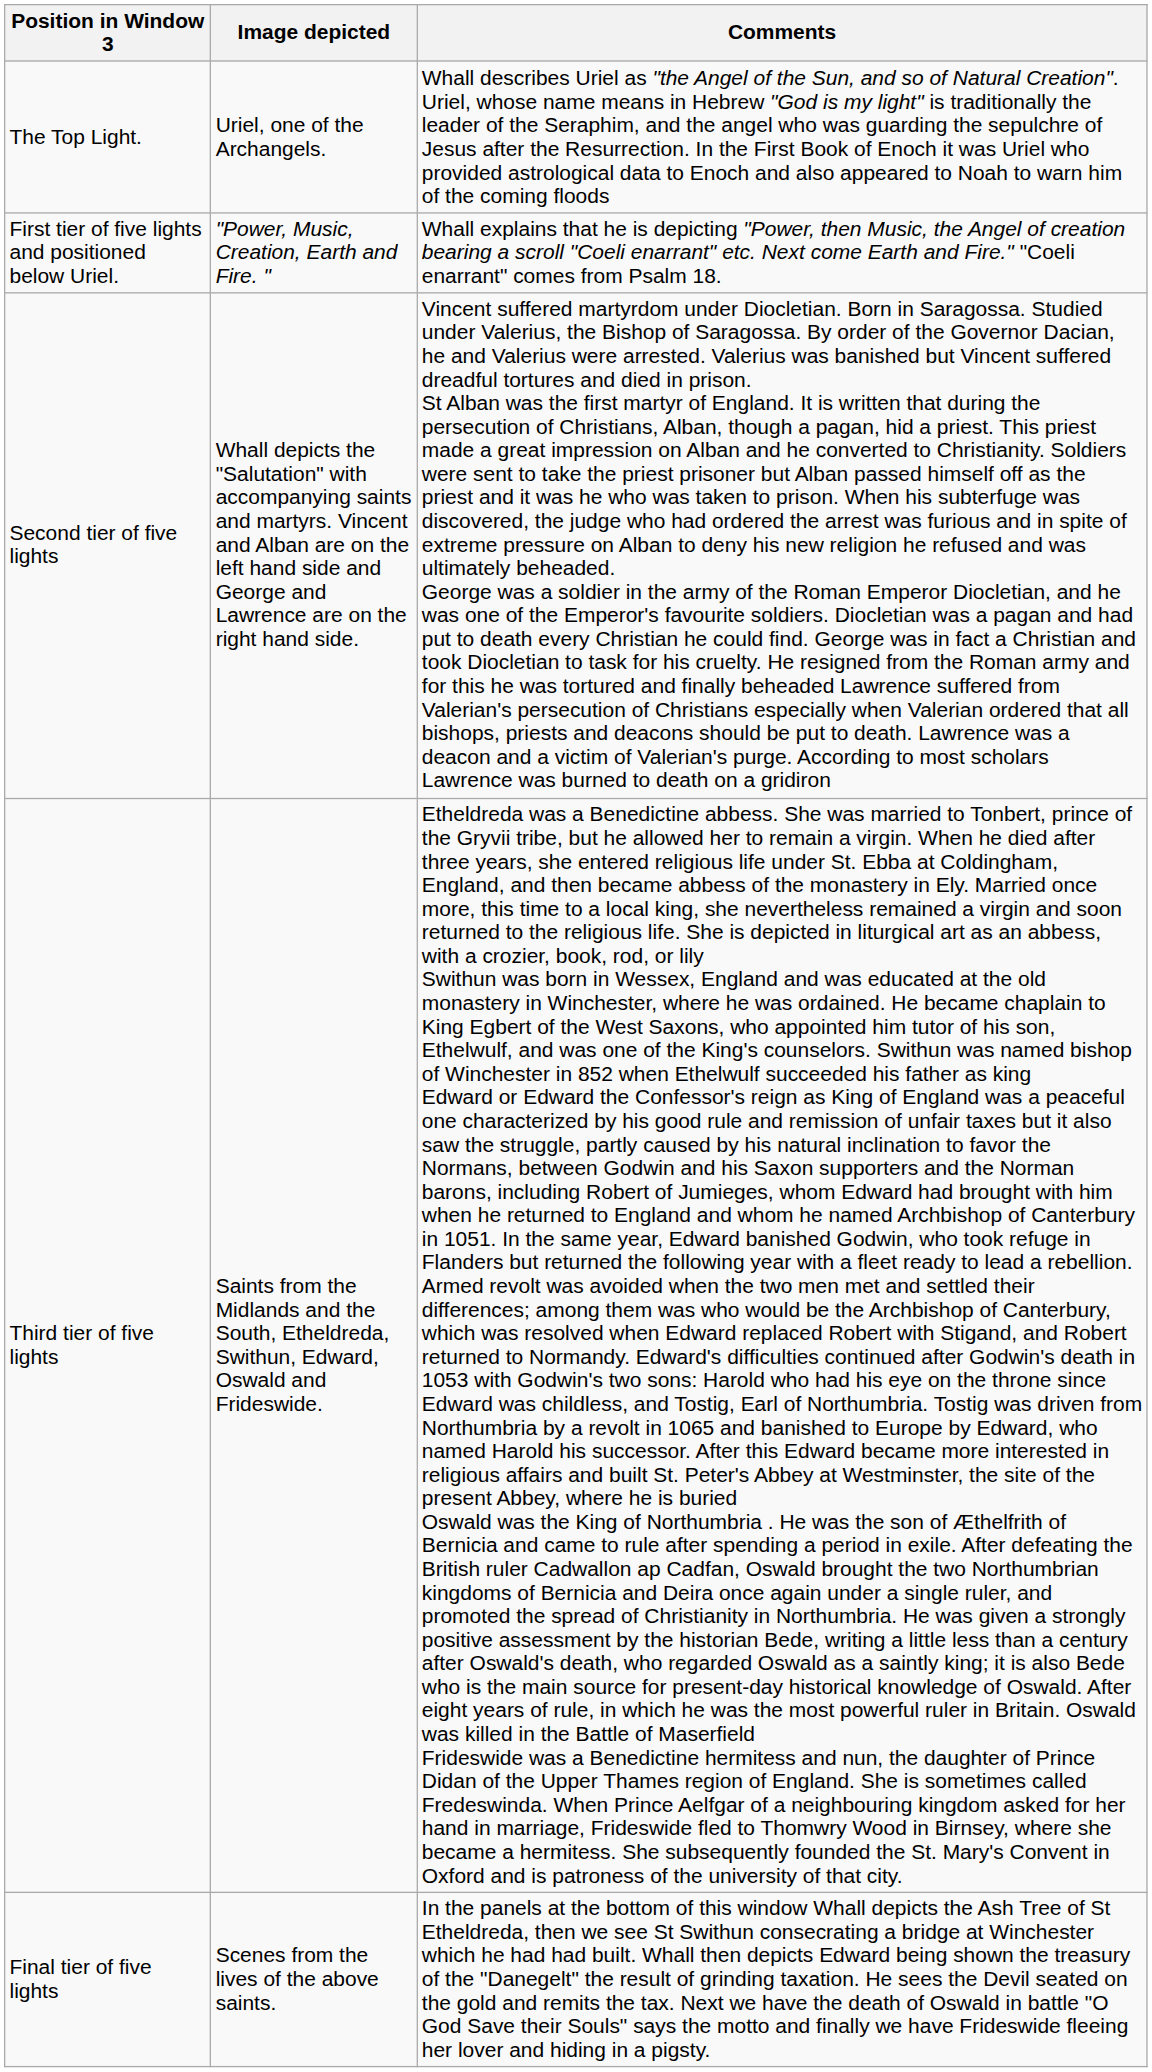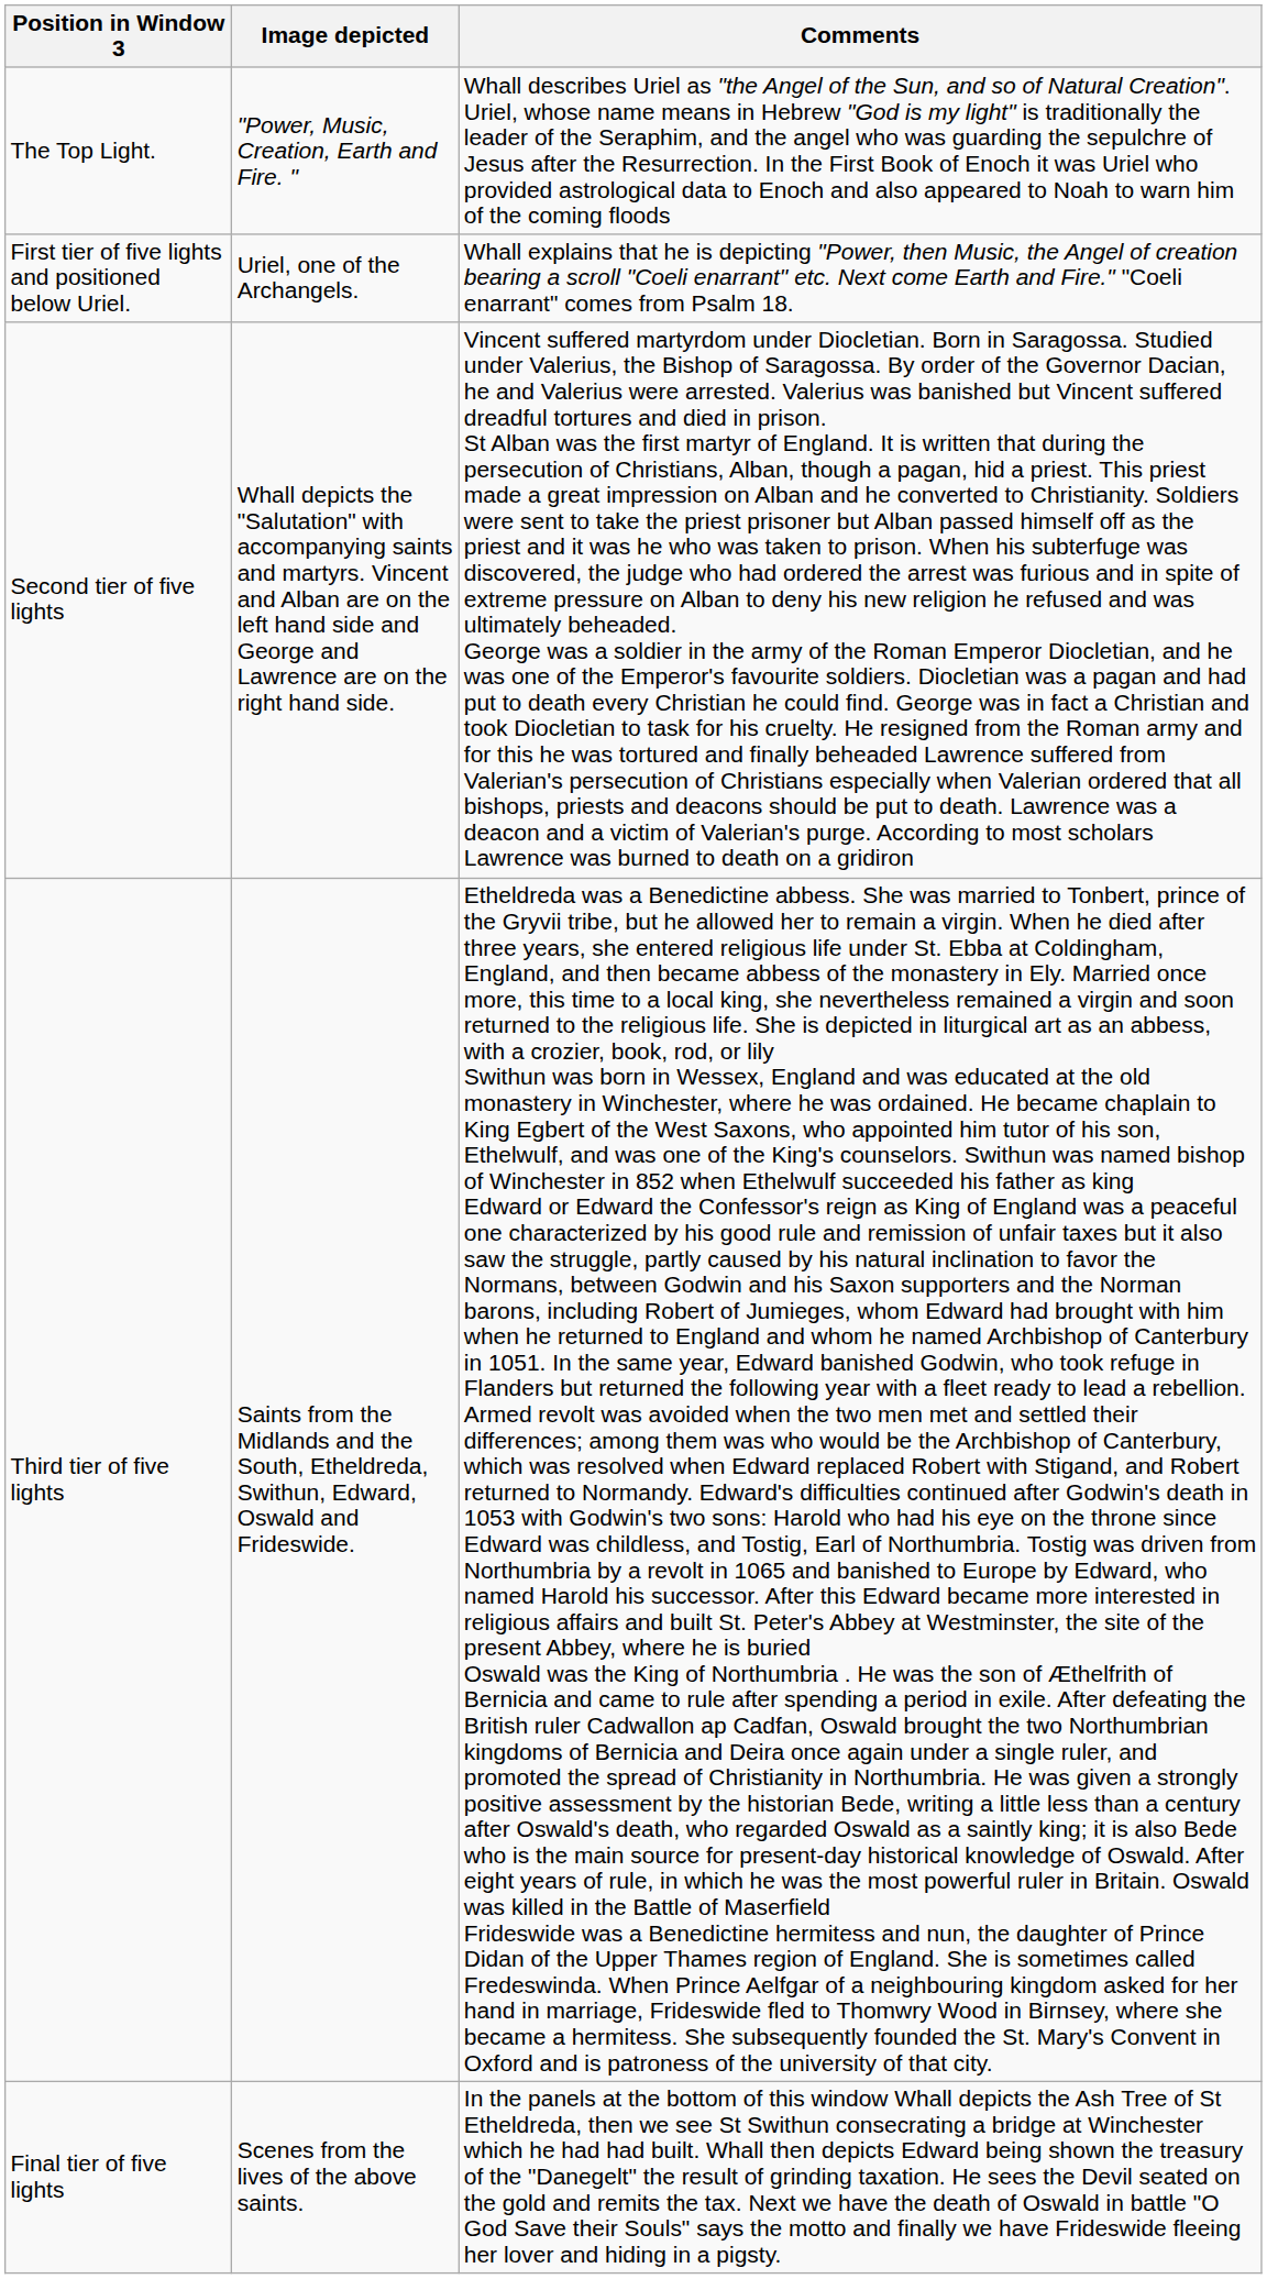The Top Light. | Image depicted: Uriel, one of the Archangels. -> "Power, Music, Creation, Earth and Fire. "
First tier of five lights and positioned below Uriel. | Image depicted: "Power, Music, Creation, Earth and Fire. " -> Uriel, one of the Archangels.
